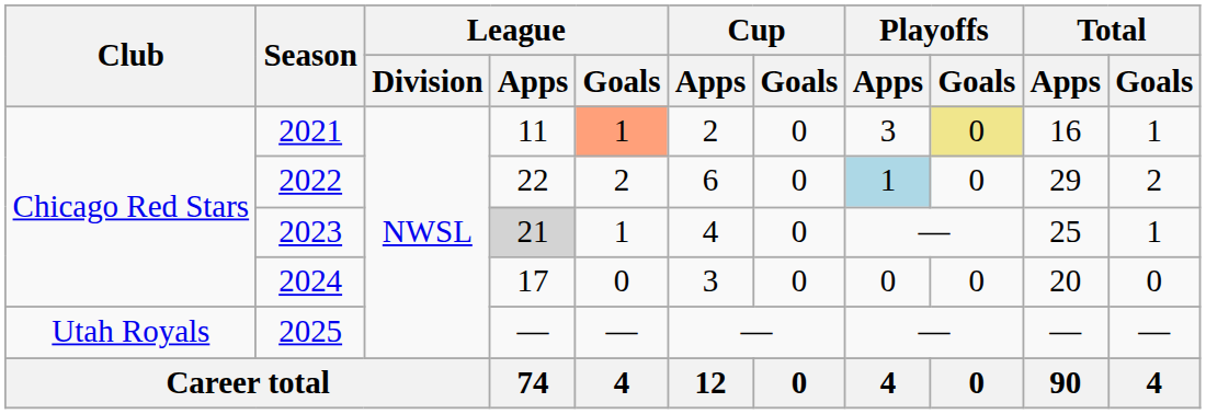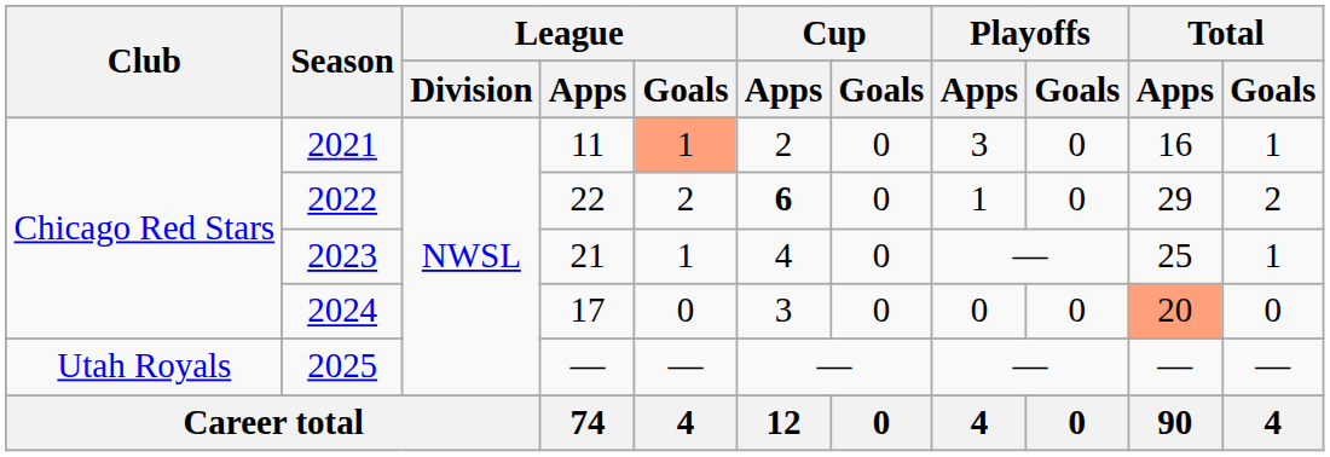2021 | Playoffs / Goals: khaki background -> no background
2022 | Cup / Apps: normal -> bold
2022 | Playoffs / Apps: lightblue background -> no background
2023 | League / Apps: lightgrey background -> no background
2024 | Total / Apps: no background -> lightsalmon background
